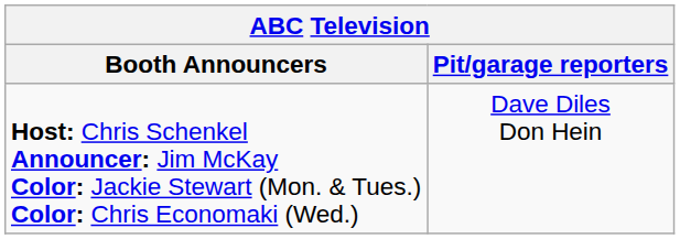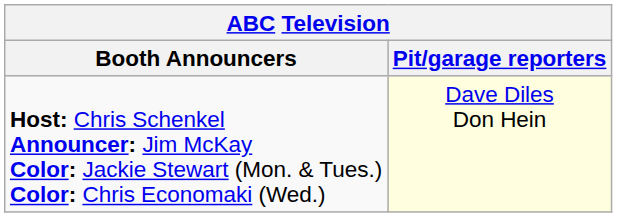row 3 | Pit/garage reporters: no background -> lightyellow background
